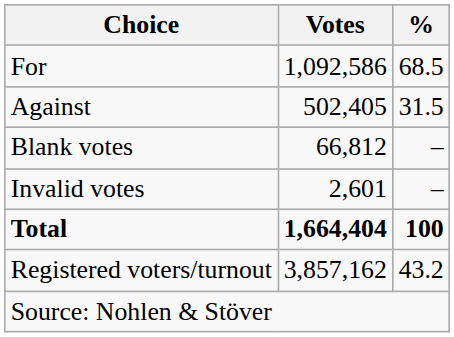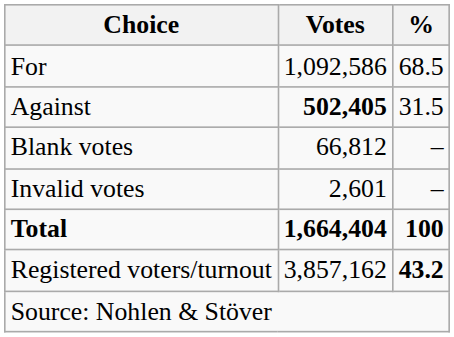Against | Votes: normal -> bold
Registered voters/turnout | %: normal -> bold
